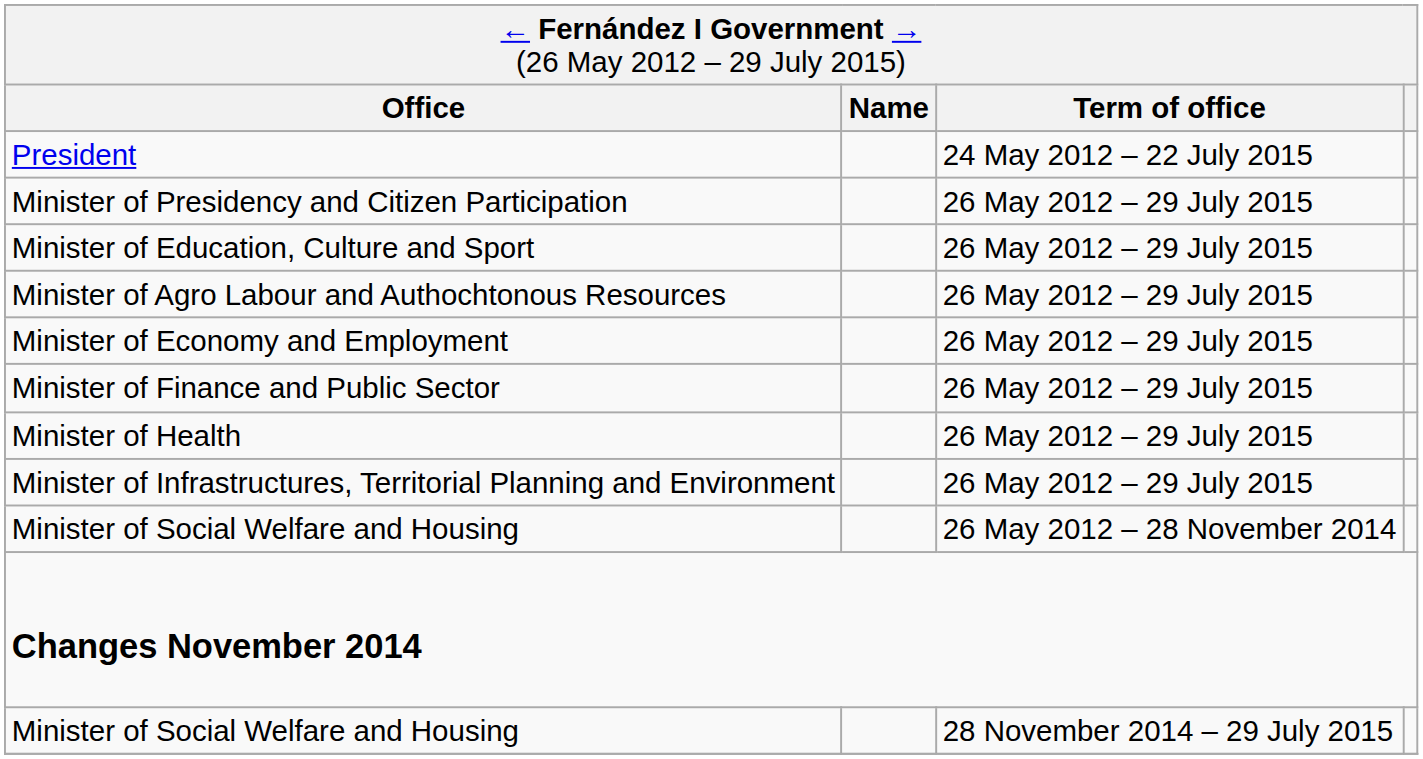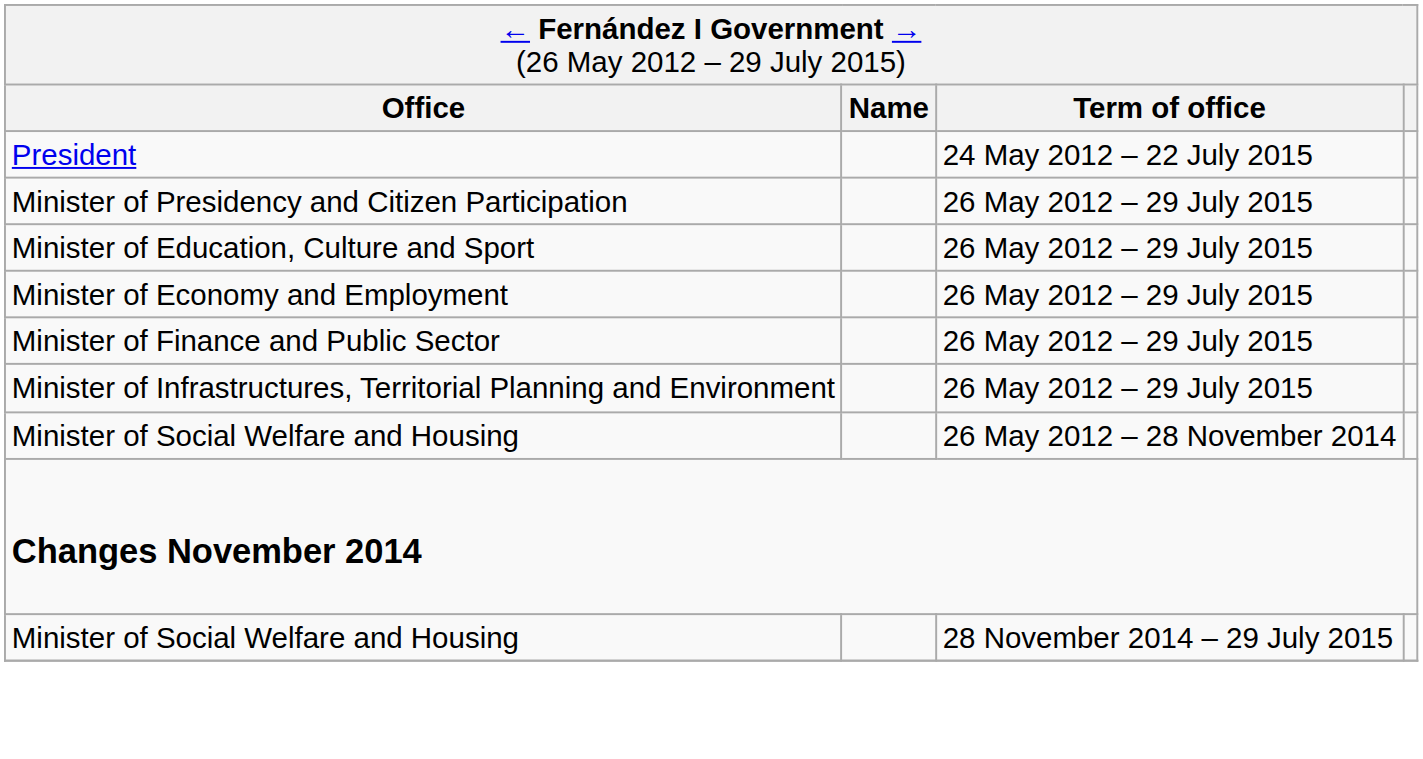- row: Minister of Agro Labour and Authochtonous Resources | 26 May 2012 – 29 July 2015
- row: Minister of Health | 26 May 2012 – 29 July 2015
